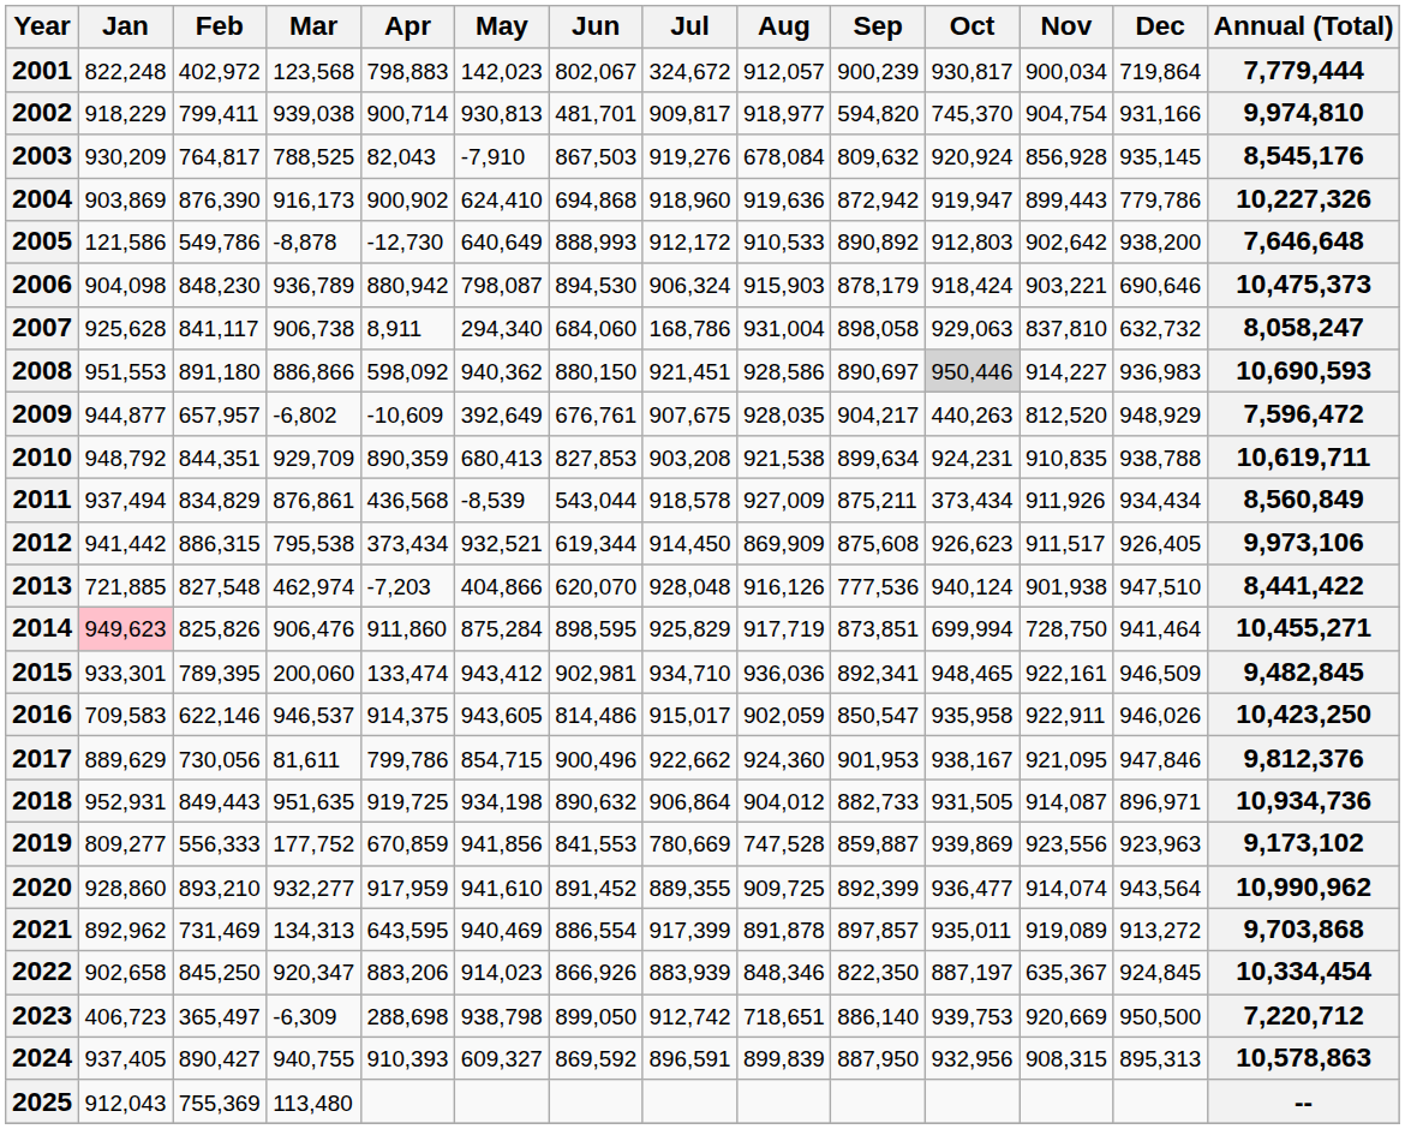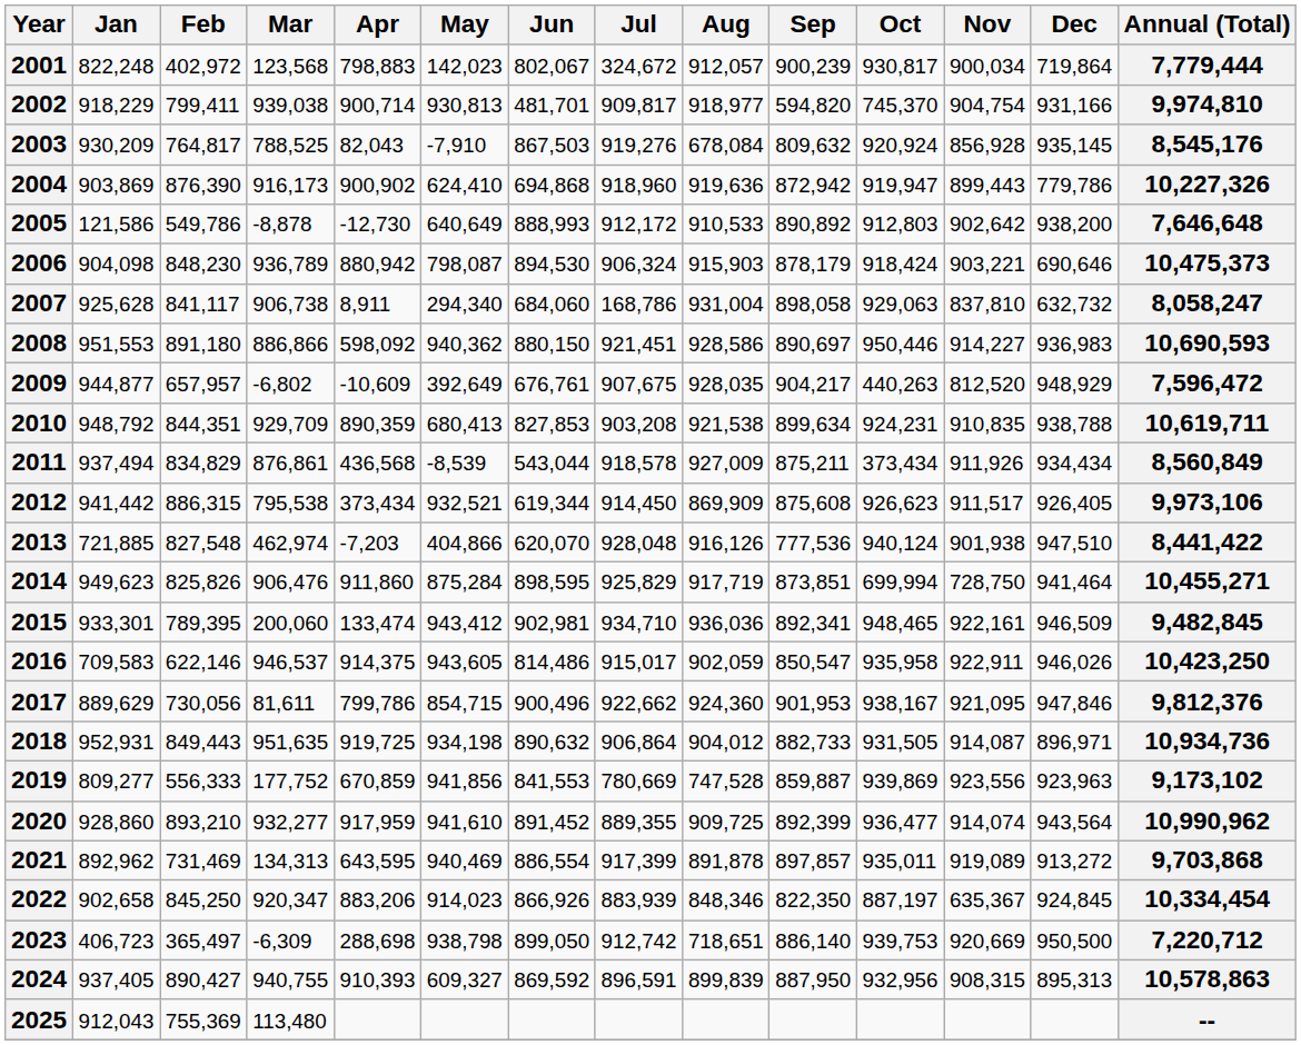2008 | Oct: lightgrey background -> no background
2014 | Jan: pink background -> no background
